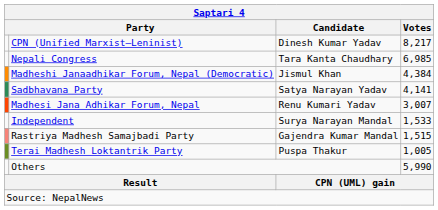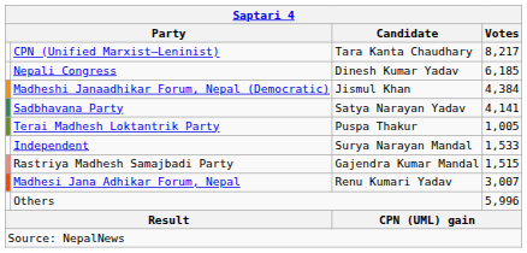CPN (Unified Marxist–Leninist) | Candidate: Dinesh Kumar Yadav -> Tara Kanta Chaudhary
Nepali Congress | Candidate: Tara Kanta Chaudhary -> Dinesh Kumar Yadav
Nepali Congress | Votes: 6,985 -> 6,185
rows swapped: Madhesi Jana Adhikar Forum, Nepal <-> Terai Madhesh Loktantrik Party
Others | Votes: 5,990 -> 5,996
